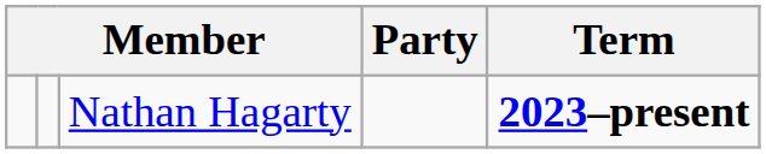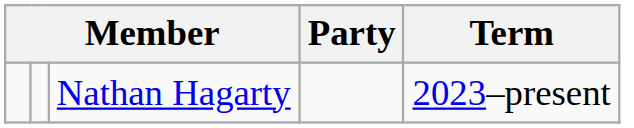Nathan Hagarty | Term: bold -> normal
